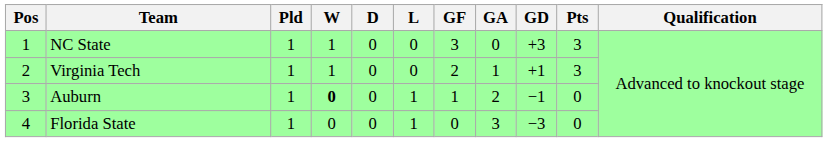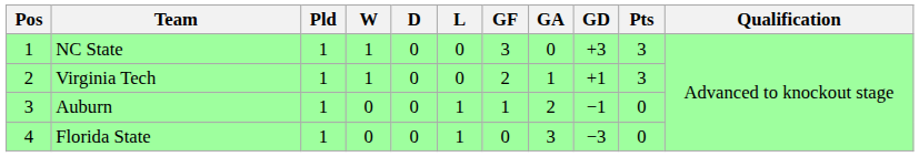Auburn | W: bold -> normal
